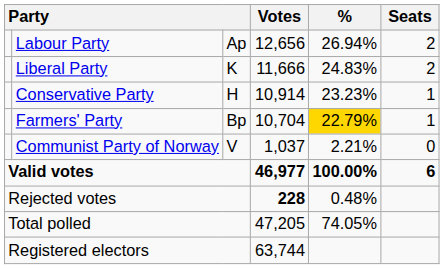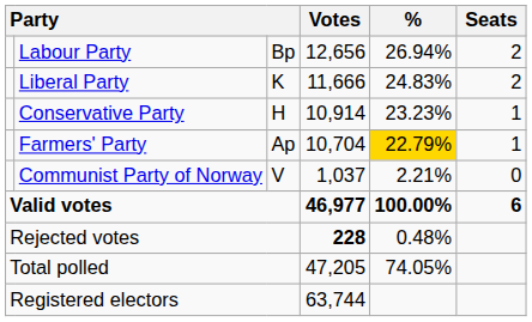Labour Party | column 3: Ap -> Bp
Farmers' Party | column 3: Bp -> Ap
